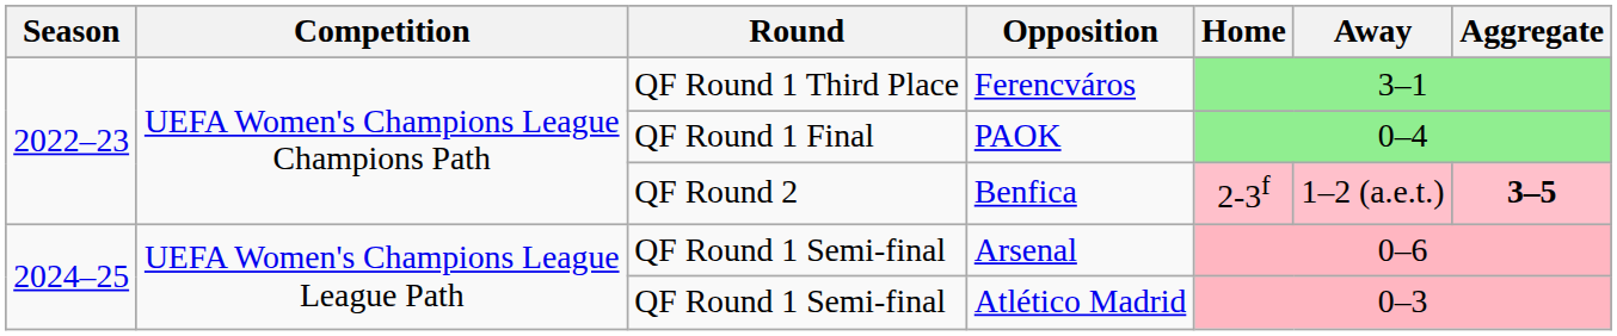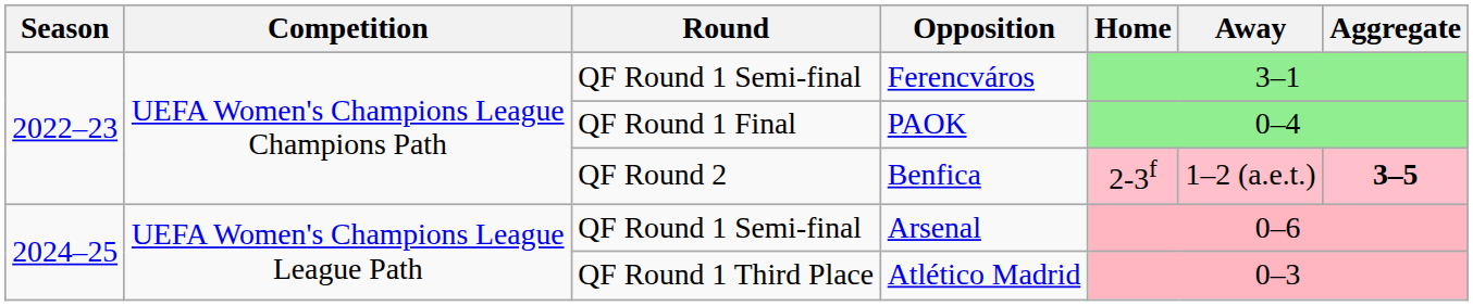Ferencváros | Round: QF Round 1 Third Place -> QF Round 1 Semi-final
Atlético Madrid | Round: QF Round 1 Semi-final -> QF Round 1 Third Place
